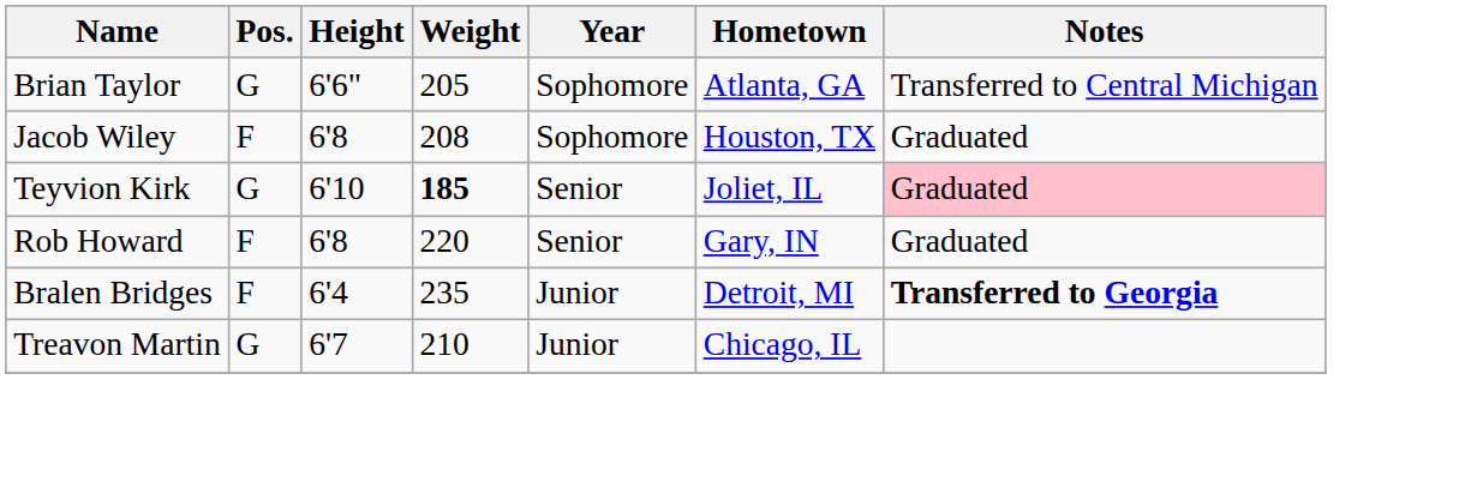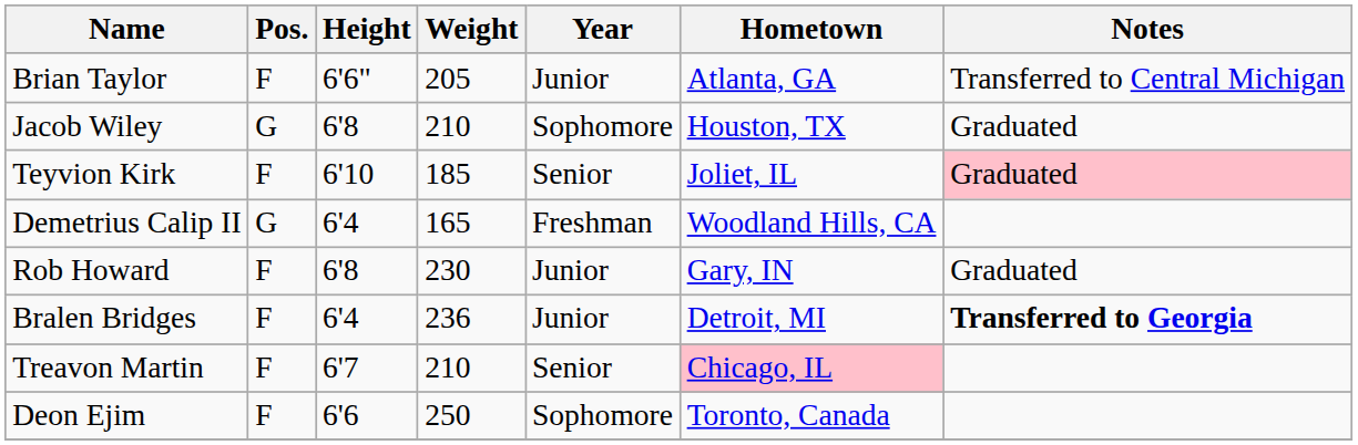Brian Taylor | Pos.: G -> F
Brian Taylor | Year: Sophomore -> Junior
Jacob Wiley | Pos.: F -> G
Jacob Wiley | Weight: 208 -> 210
Teyvion Kirk | Pos.: G -> F
Teyvion Kirk | Weight: bold -> normal
+ row: Demetrius Calip II | G | 6'4 | 165 | Freshman | Woodland Hills, CA
Rob Howard | Weight: 220 -> 230
Rob Howard | Year: Senior -> Junior
Bralen Bridges | Weight: 235 -> 236
Treavon Martin | Pos.: G -> F
Treavon Martin | Year: Junior -> Senior
Treavon Martin | Hometown: no background -> pink background
+ row: Deon Ejim | F | 6'6 | 250 | Sophomore | Toronto, Canada
